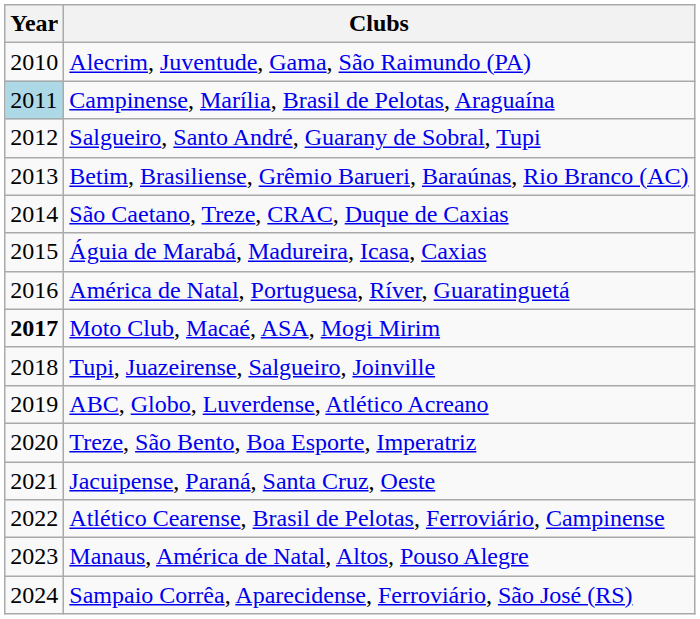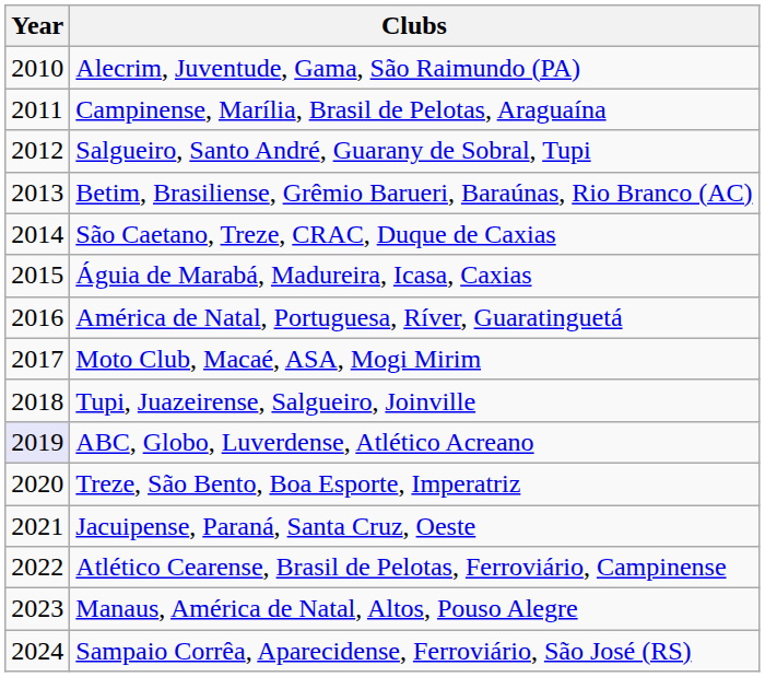Campinense, Marília, Brasil de Pelotas, Araguaína | Year: lightblue background -> no background
Moto Club, Macaé, ASA, Mogi Mirim | Year: bold -> normal
ABC, Globo, Luverdense, Atlético Acreano | Year: no background -> lavender background
